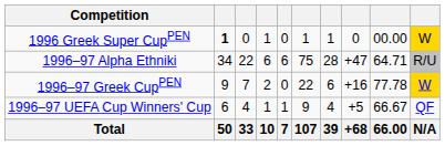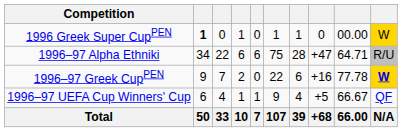1996–97 Greek CupPEN | column 10: normal -> bold
